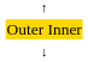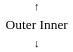row 2 | column 1: gold background -> no background
